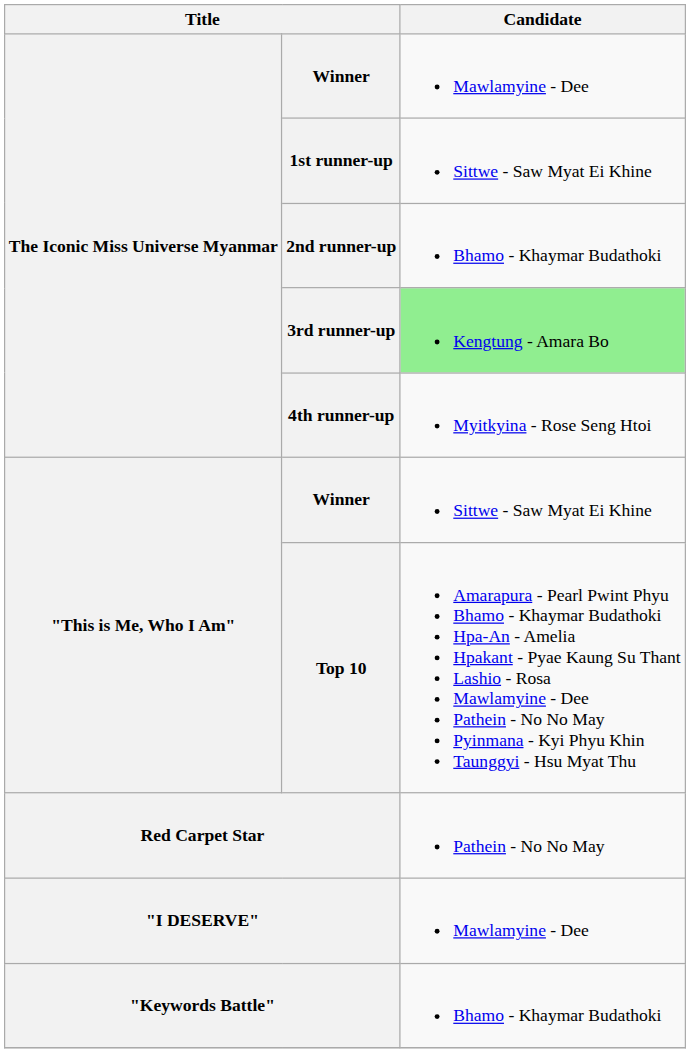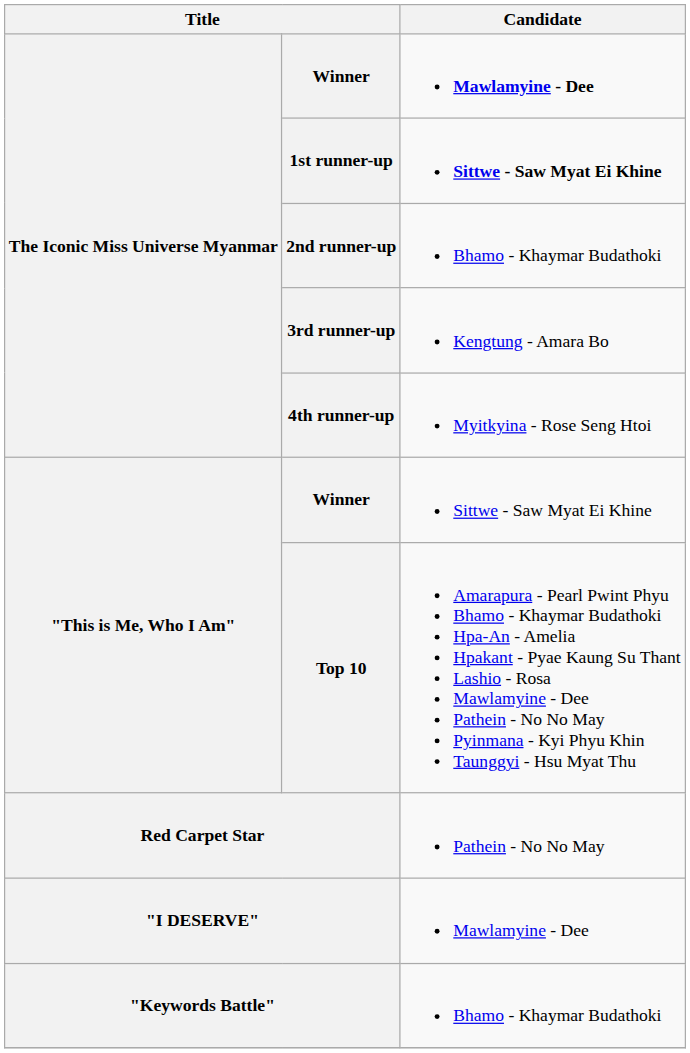Winner / Mawlamyine - Dee | Candidate: normal -> bold
1st runner-up | Candidate: normal -> bold
3rd runner-up | Candidate: lightgreen background -> no background
